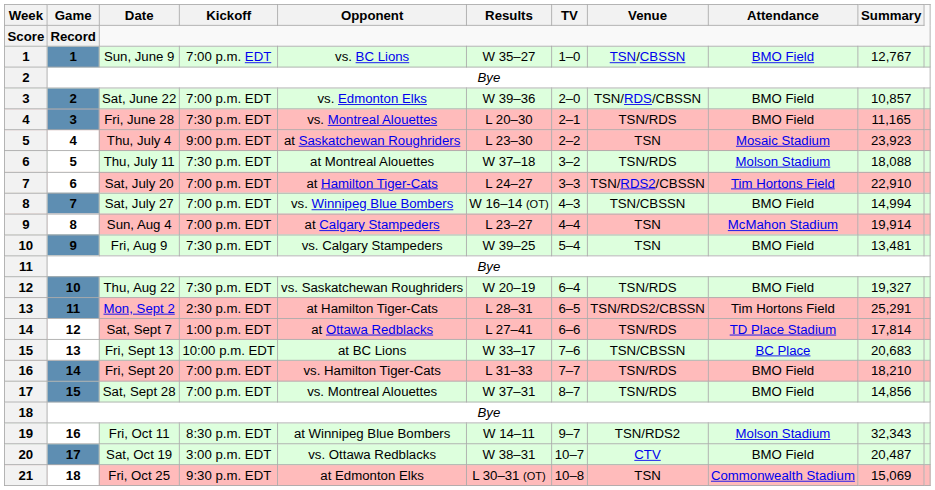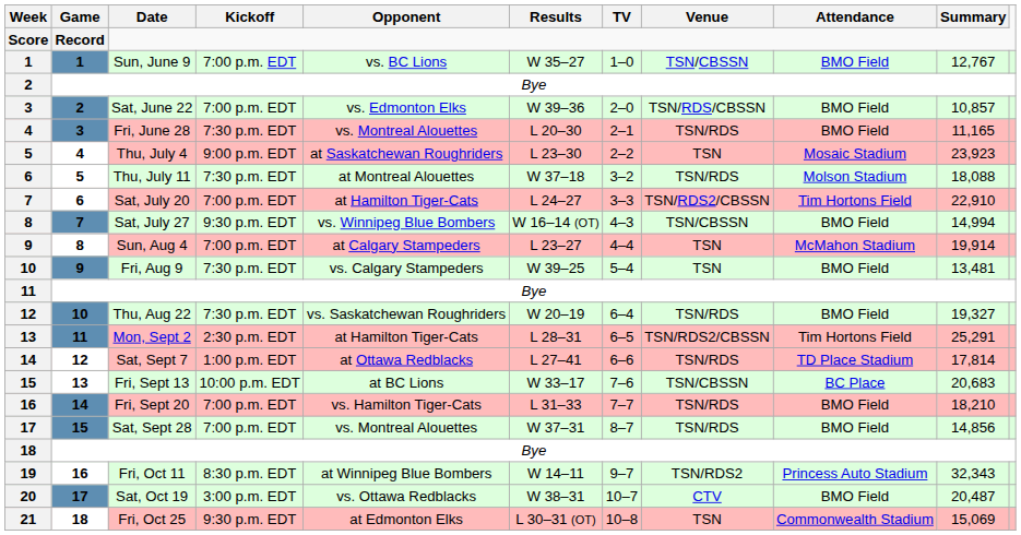Sat, July 27 | Kickoff: 7:00 p.m. EDT -> 9:30 p.m. EDT
Fri, Oct 11 | Attendance: Molson Stadium -> Princess Auto Stadium
